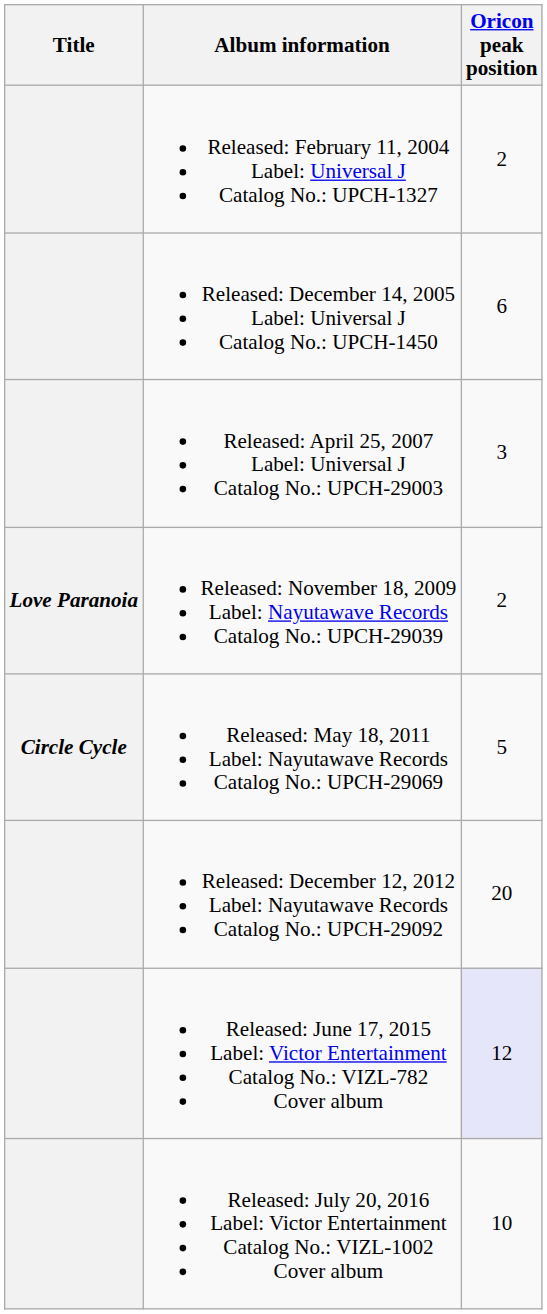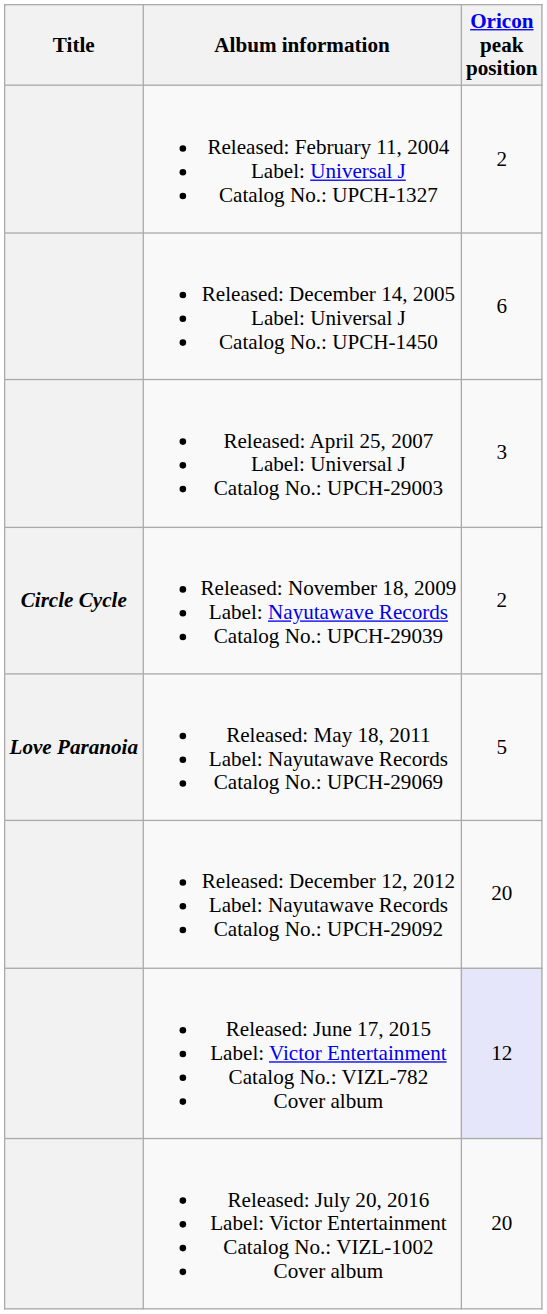row 5 | Title: Love Paranoia -> Circle Cycle
row 6 | Title: Circle Cycle -> Love Paranoia
row 9 | Oricon peak position: 10 -> 20
